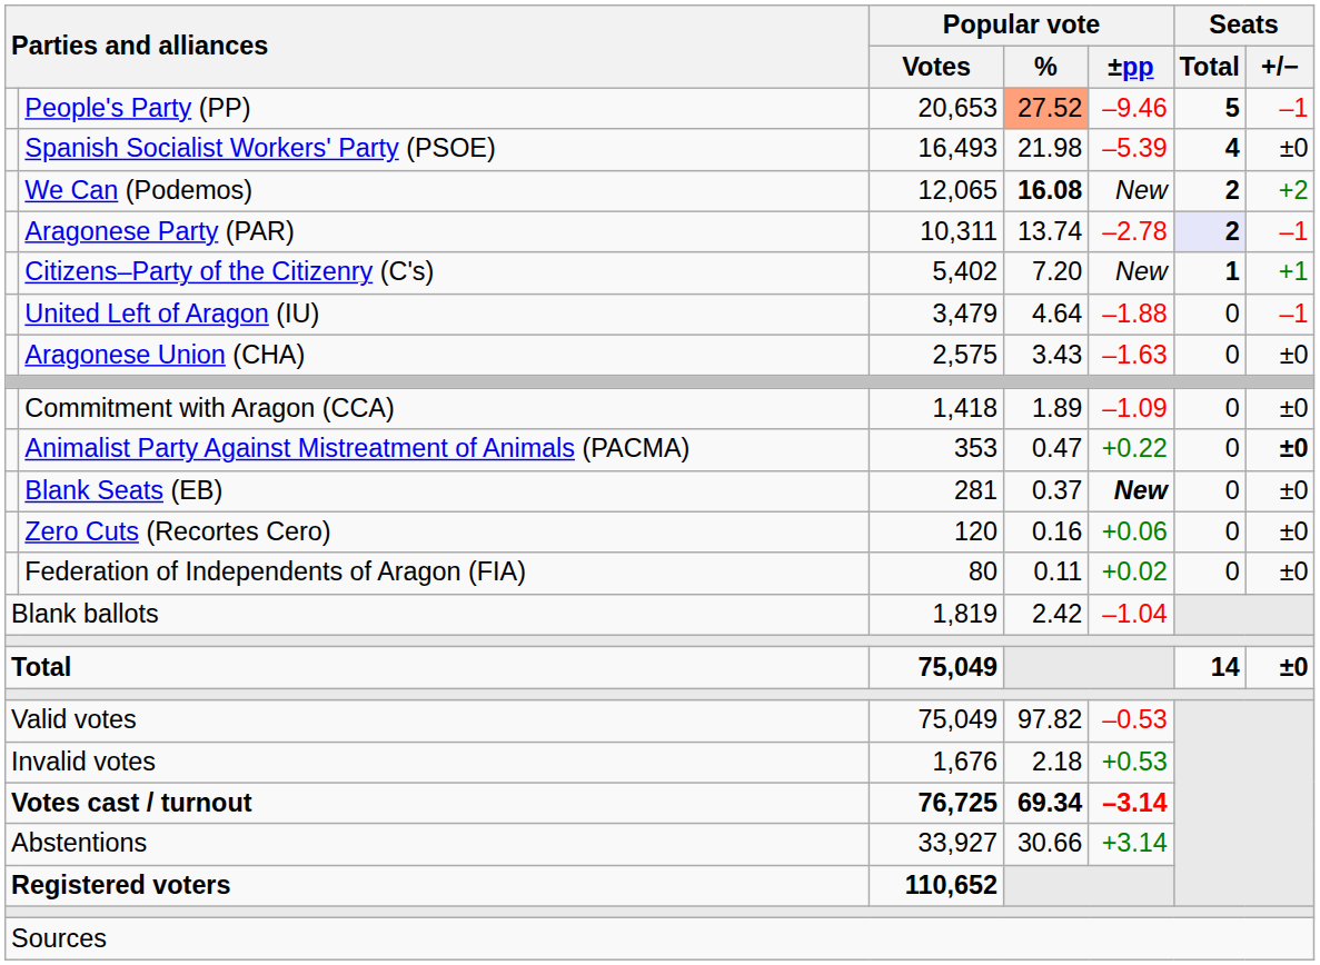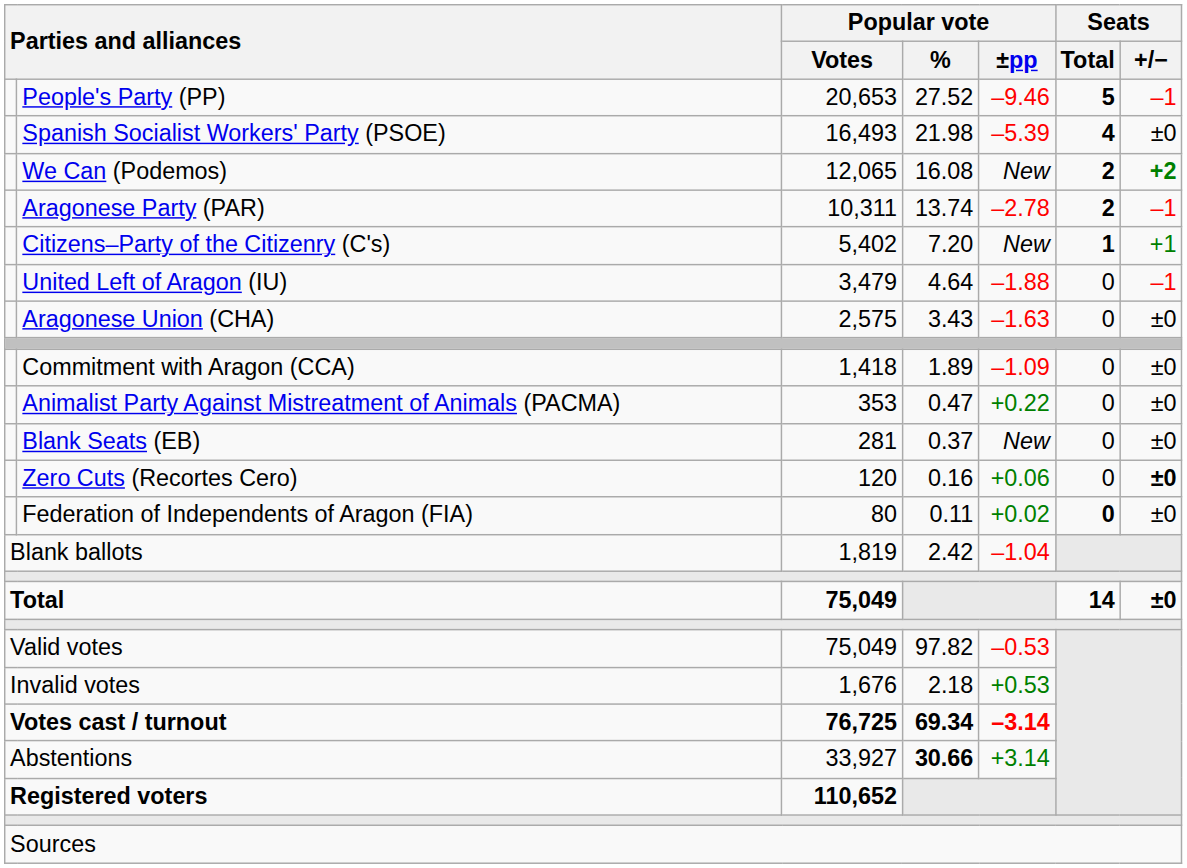People's Party (PP) | Popular vote / %: lightsalmon background -> no background
We Can (Podemos) | Popular vote / %: bold -> normal
We Can (Podemos) | Seats / +/−: normal -> bold
Aragonese Party (PAR) | Seats / Total: lavender background -> no background
Animalist Party Against Mistreatment of Animals (PACMA) | Seats / +/−: bold -> normal
Blank Seats (EB) | Popular vote / ±pp: bold -> normal
Zero Cuts (Recortes Cero) | Seats / +/−: normal -> bold
Federation of Independents of Aragon (FIA) | Seats / Total: normal -> bold
Abstentions | Popular vote / %: normal -> bold
